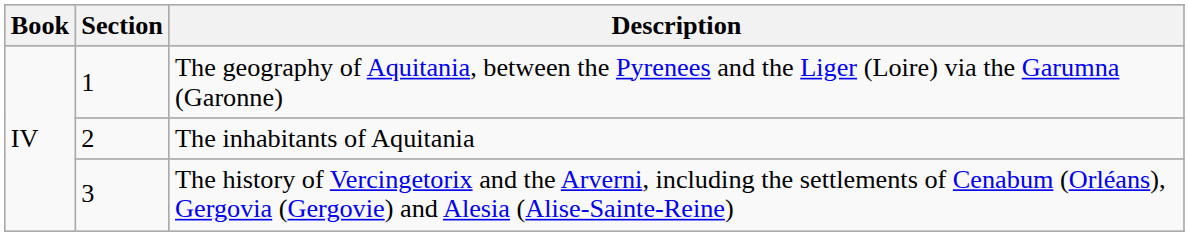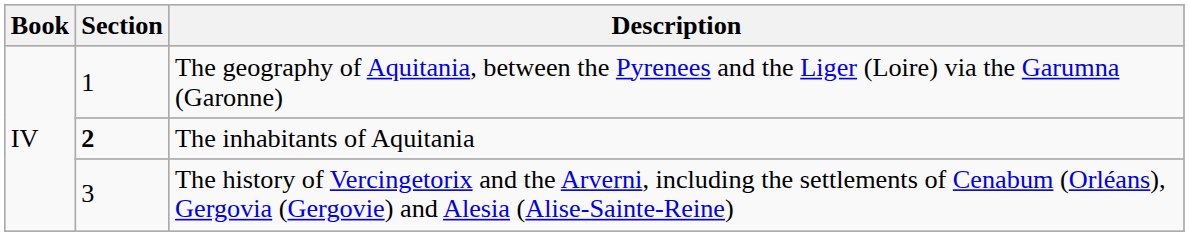The inhabitants of Aquitania | Section: normal -> bold
